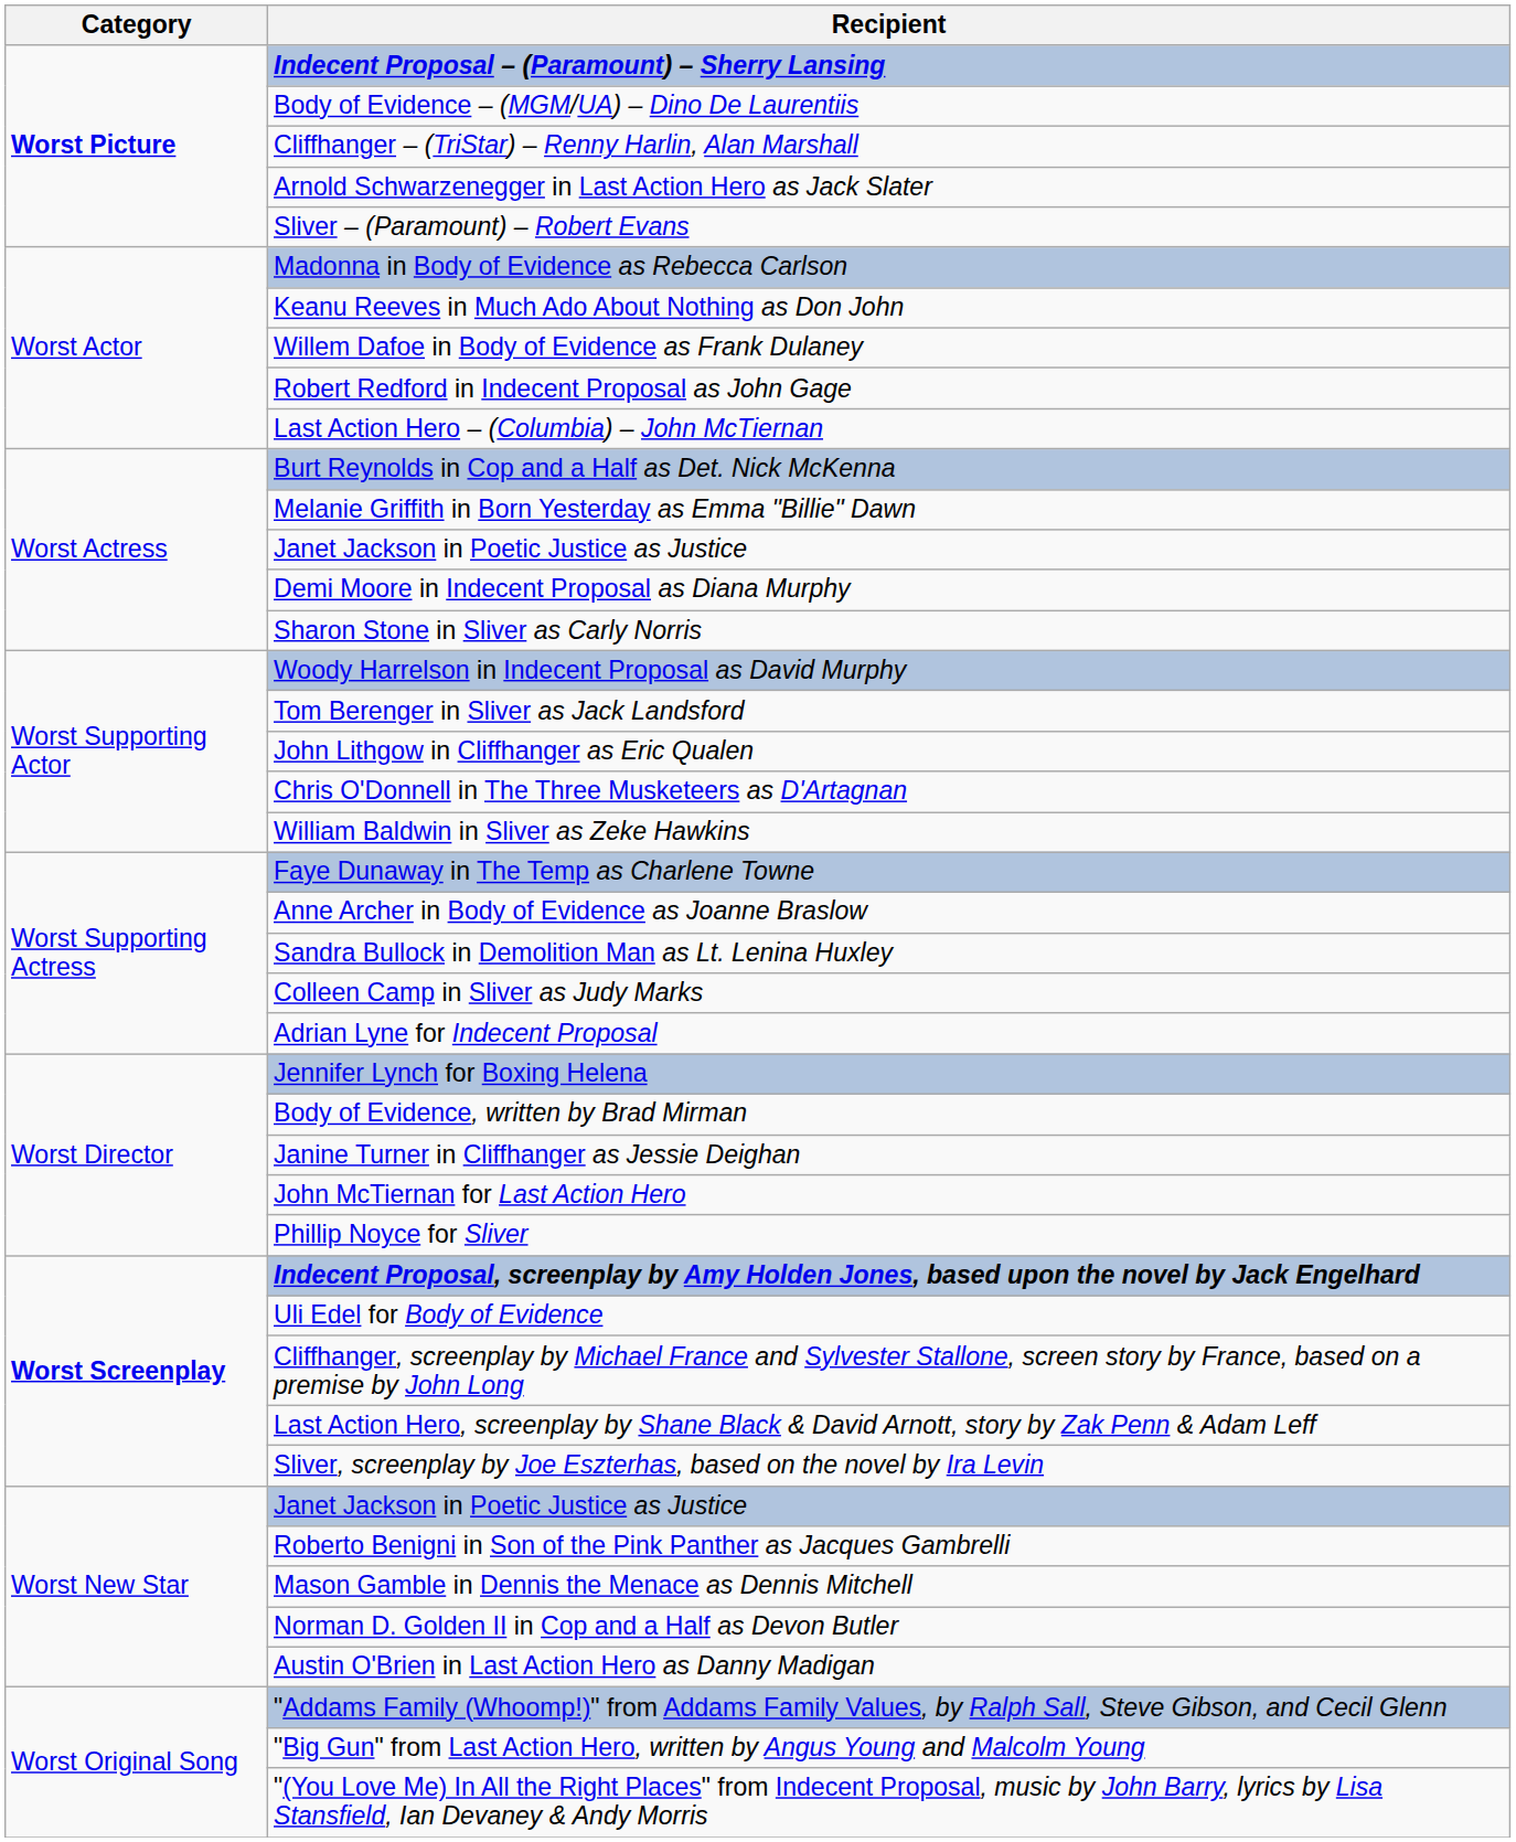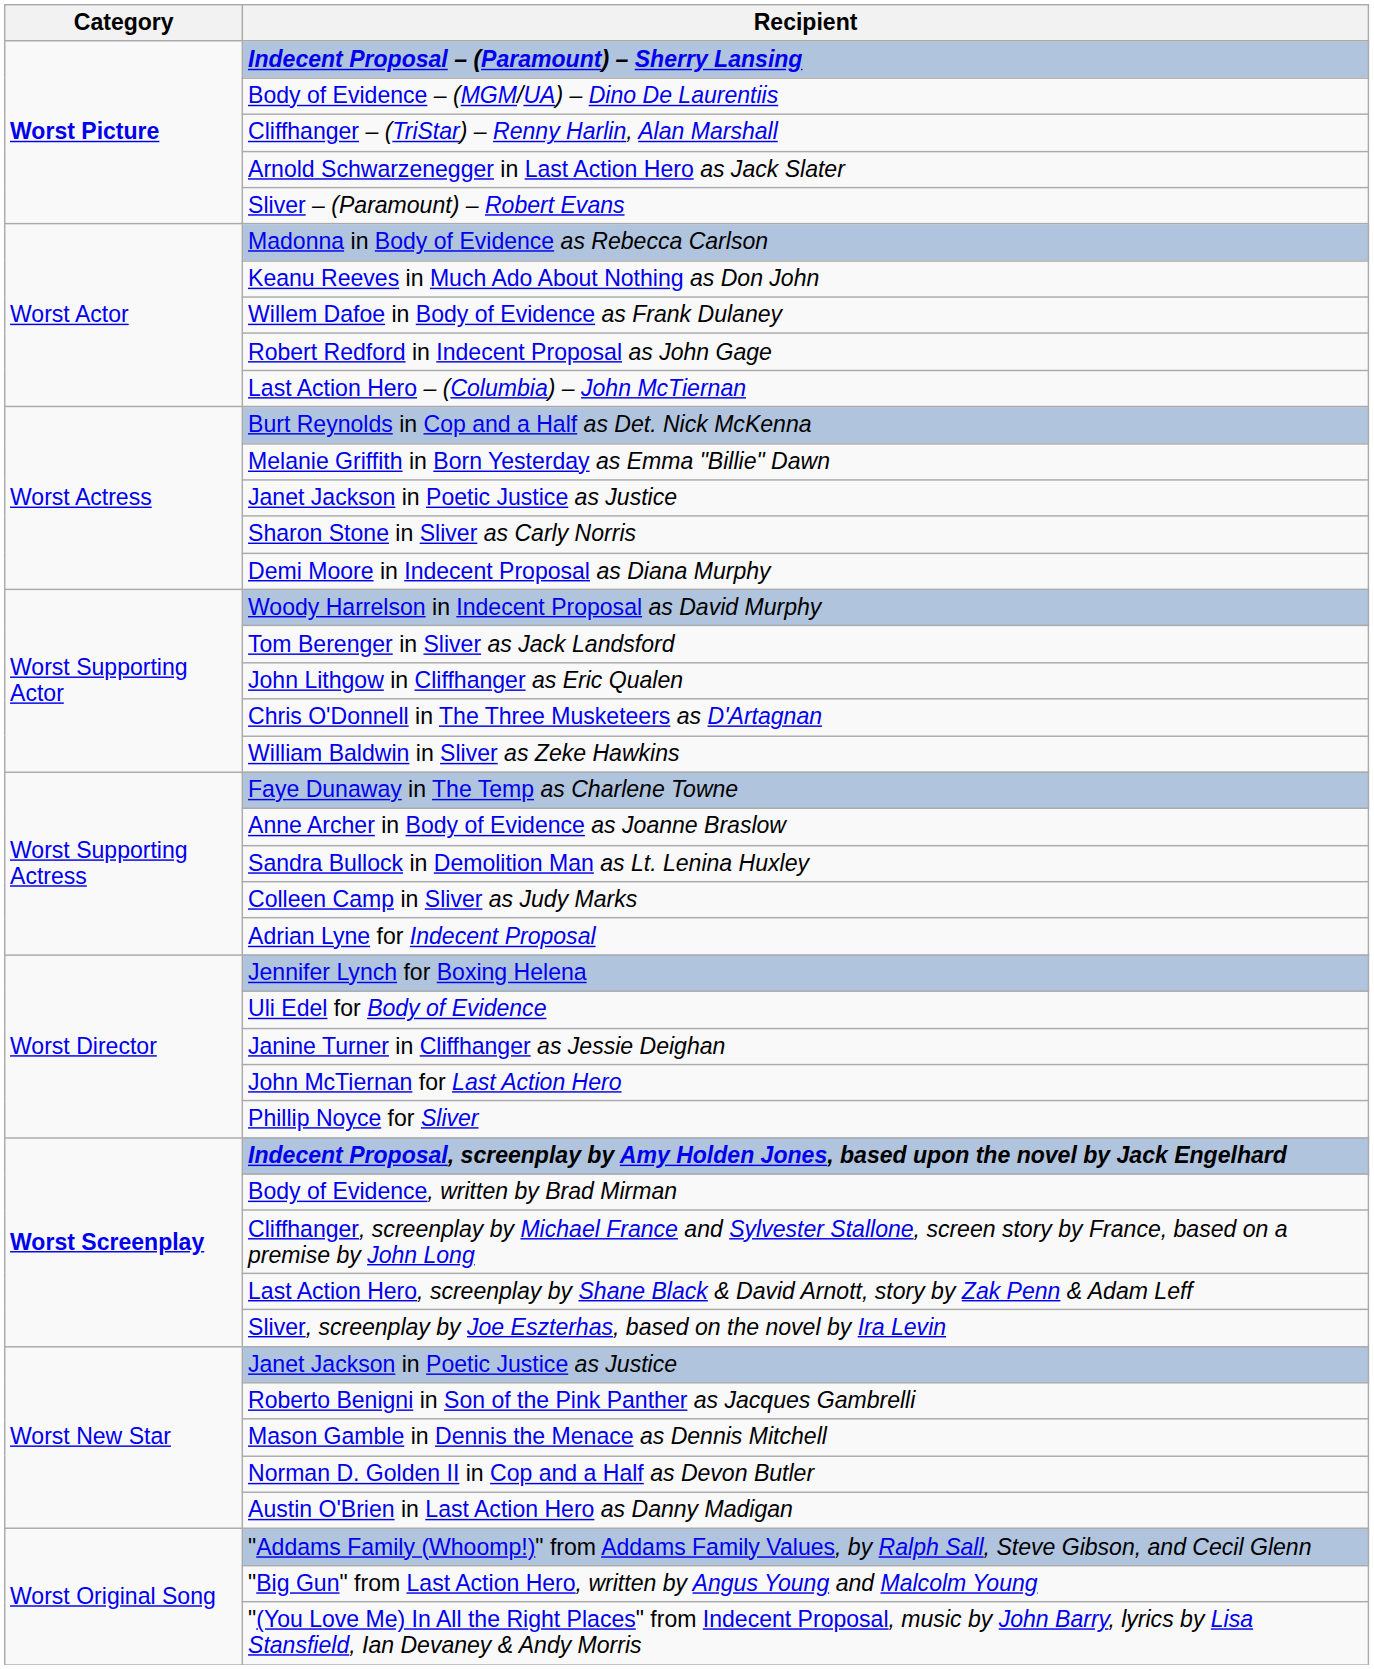row 15 | Recipient: Demi Moore in Indecent Proposal as Diana Murphy -> Sharon Stone in Sliver as Carly Norris
row 16 | Recipient: Sharon Stone in Sliver as Carly Norris -> Demi Moore in Indecent Proposal as Diana Murphy
row 28 | Recipient: Body of Evidence, written by Brad Mirman -> Uli Edel for Body of Evidence
row 33 | Recipient: Uli Edel for Body of Evidence -> Body of Evidence, written by Brad Mirman
